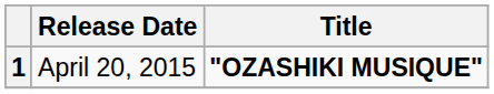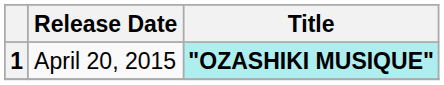1 | Title: no background -> paleturquoise background
